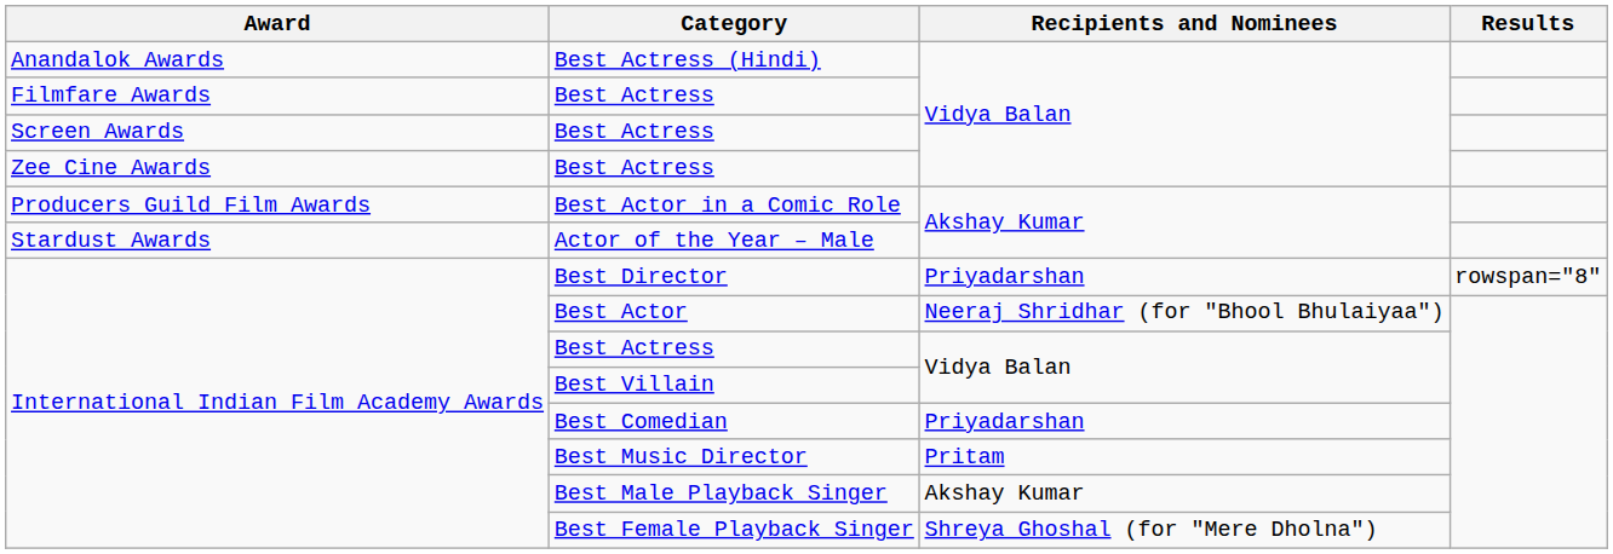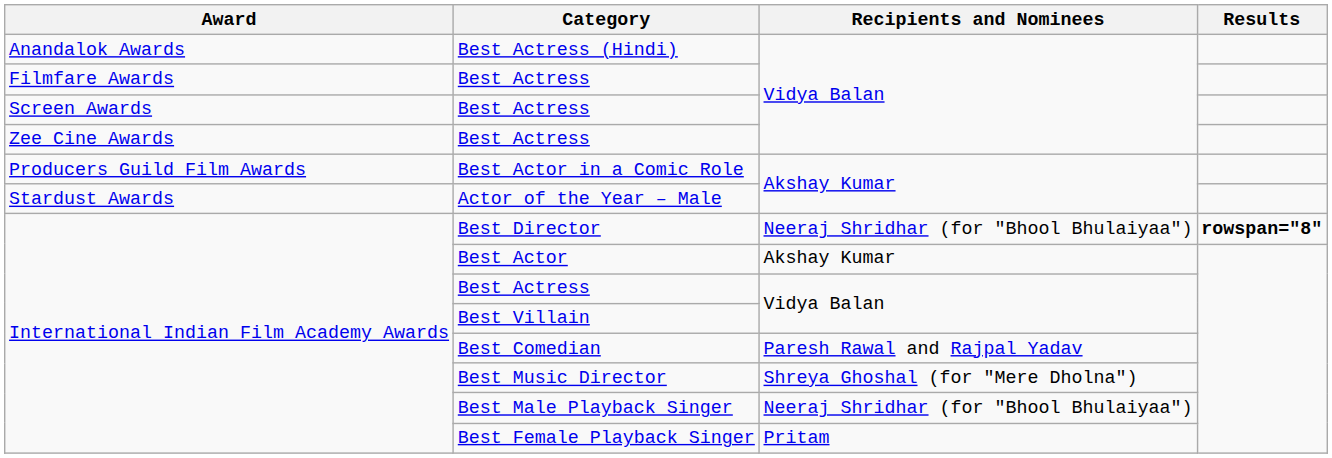Best Director | Recipients and Nominees: Priyadarshan -> Neeraj Shridhar (for "Bhool Bhulaiyaa")
Best Director | Results: normal -> bold
Best Actor | Recipients and Nominees: Neeraj Shridhar (for "Bhool Bhulaiyaa") -> Akshay Kumar
Best Comedian | Recipients and Nominees: Priyadarshan -> Paresh Rawal and Rajpal Yadav
Best Music Director | Recipients and Nominees: Pritam -> Shreya Ghoshal (for "Mere Dholna")
Best Male Playback Singer | Recipients and Nominees: Akshay Kumar -> Neeraj Shridhar (for "Bhool Bhulaiyaa")
Best Female Playback Singer | Recipients and Nominees: Shreya Ghoshal (for "Mere Dholna") -> Pritam
